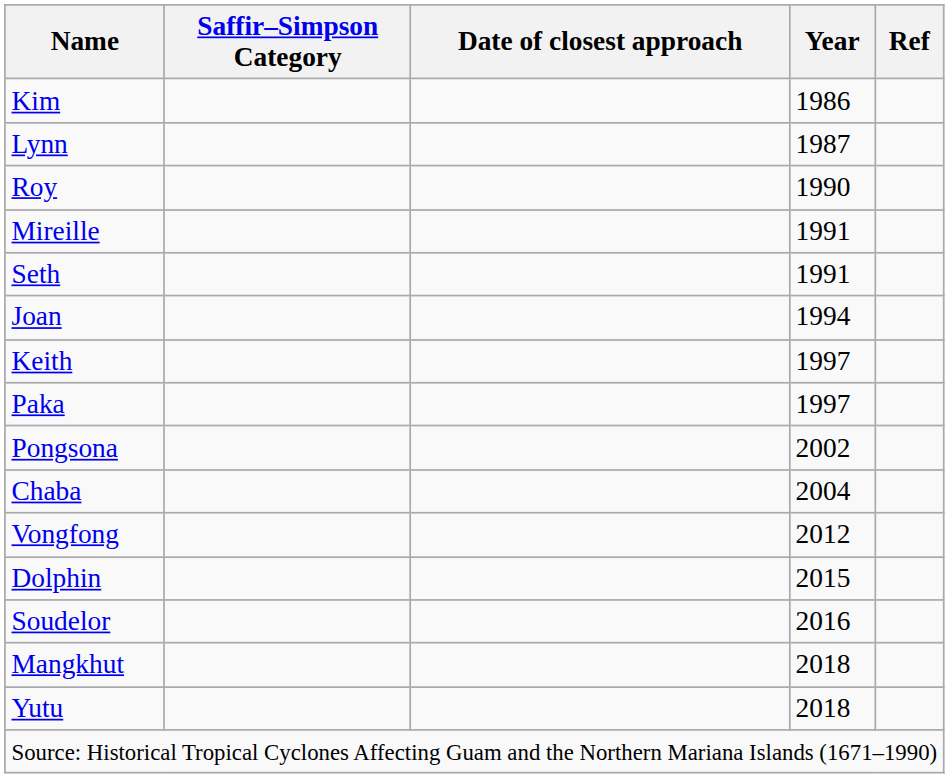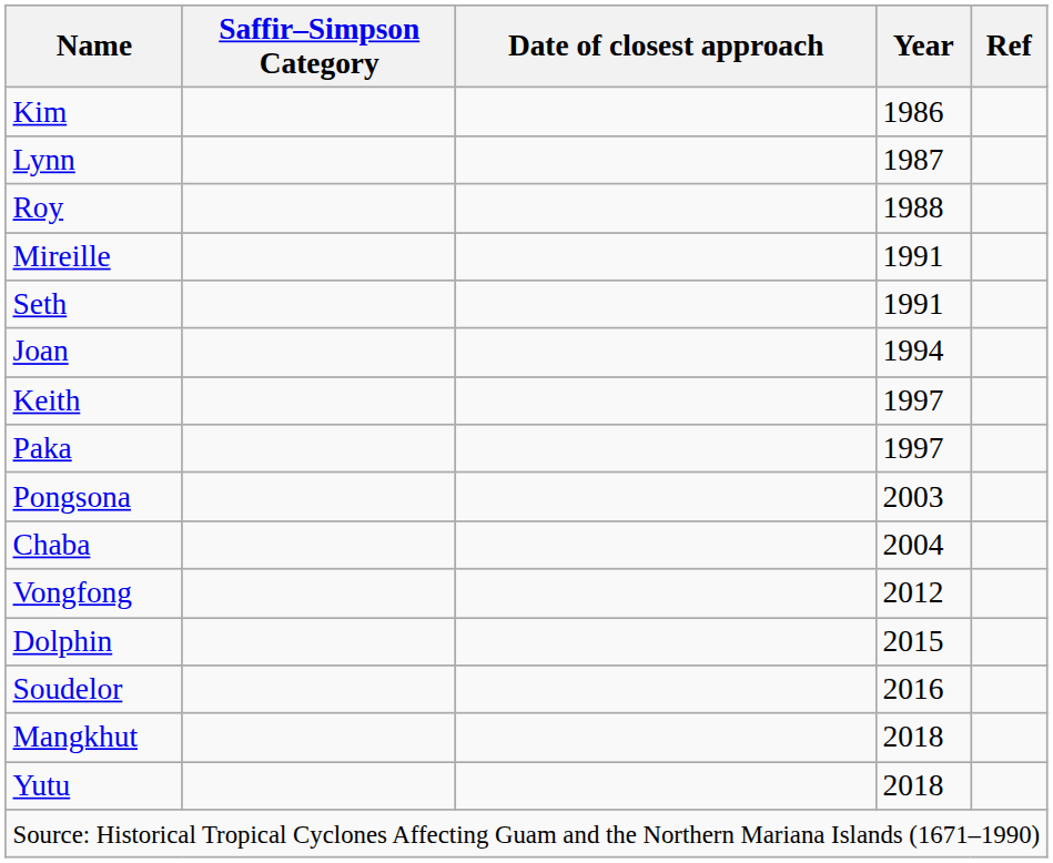Roy | Year: 1990 -> 1988
Pongsona | Year: 2002 -> 2003
